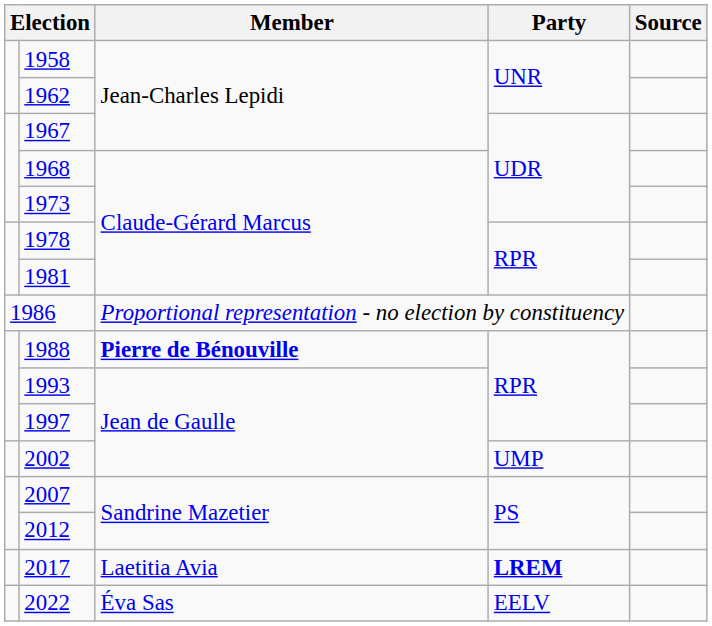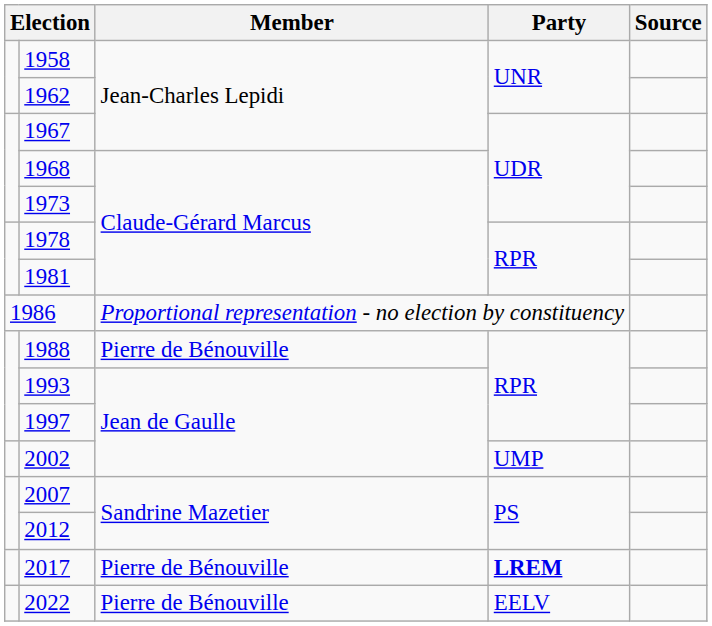1988 | Member: bold -> normal
2017 | Member: Laetitia Avia -> Pierre de Bénouville
2022 | Member: Éva Sas -> Pierre de Bénouville
